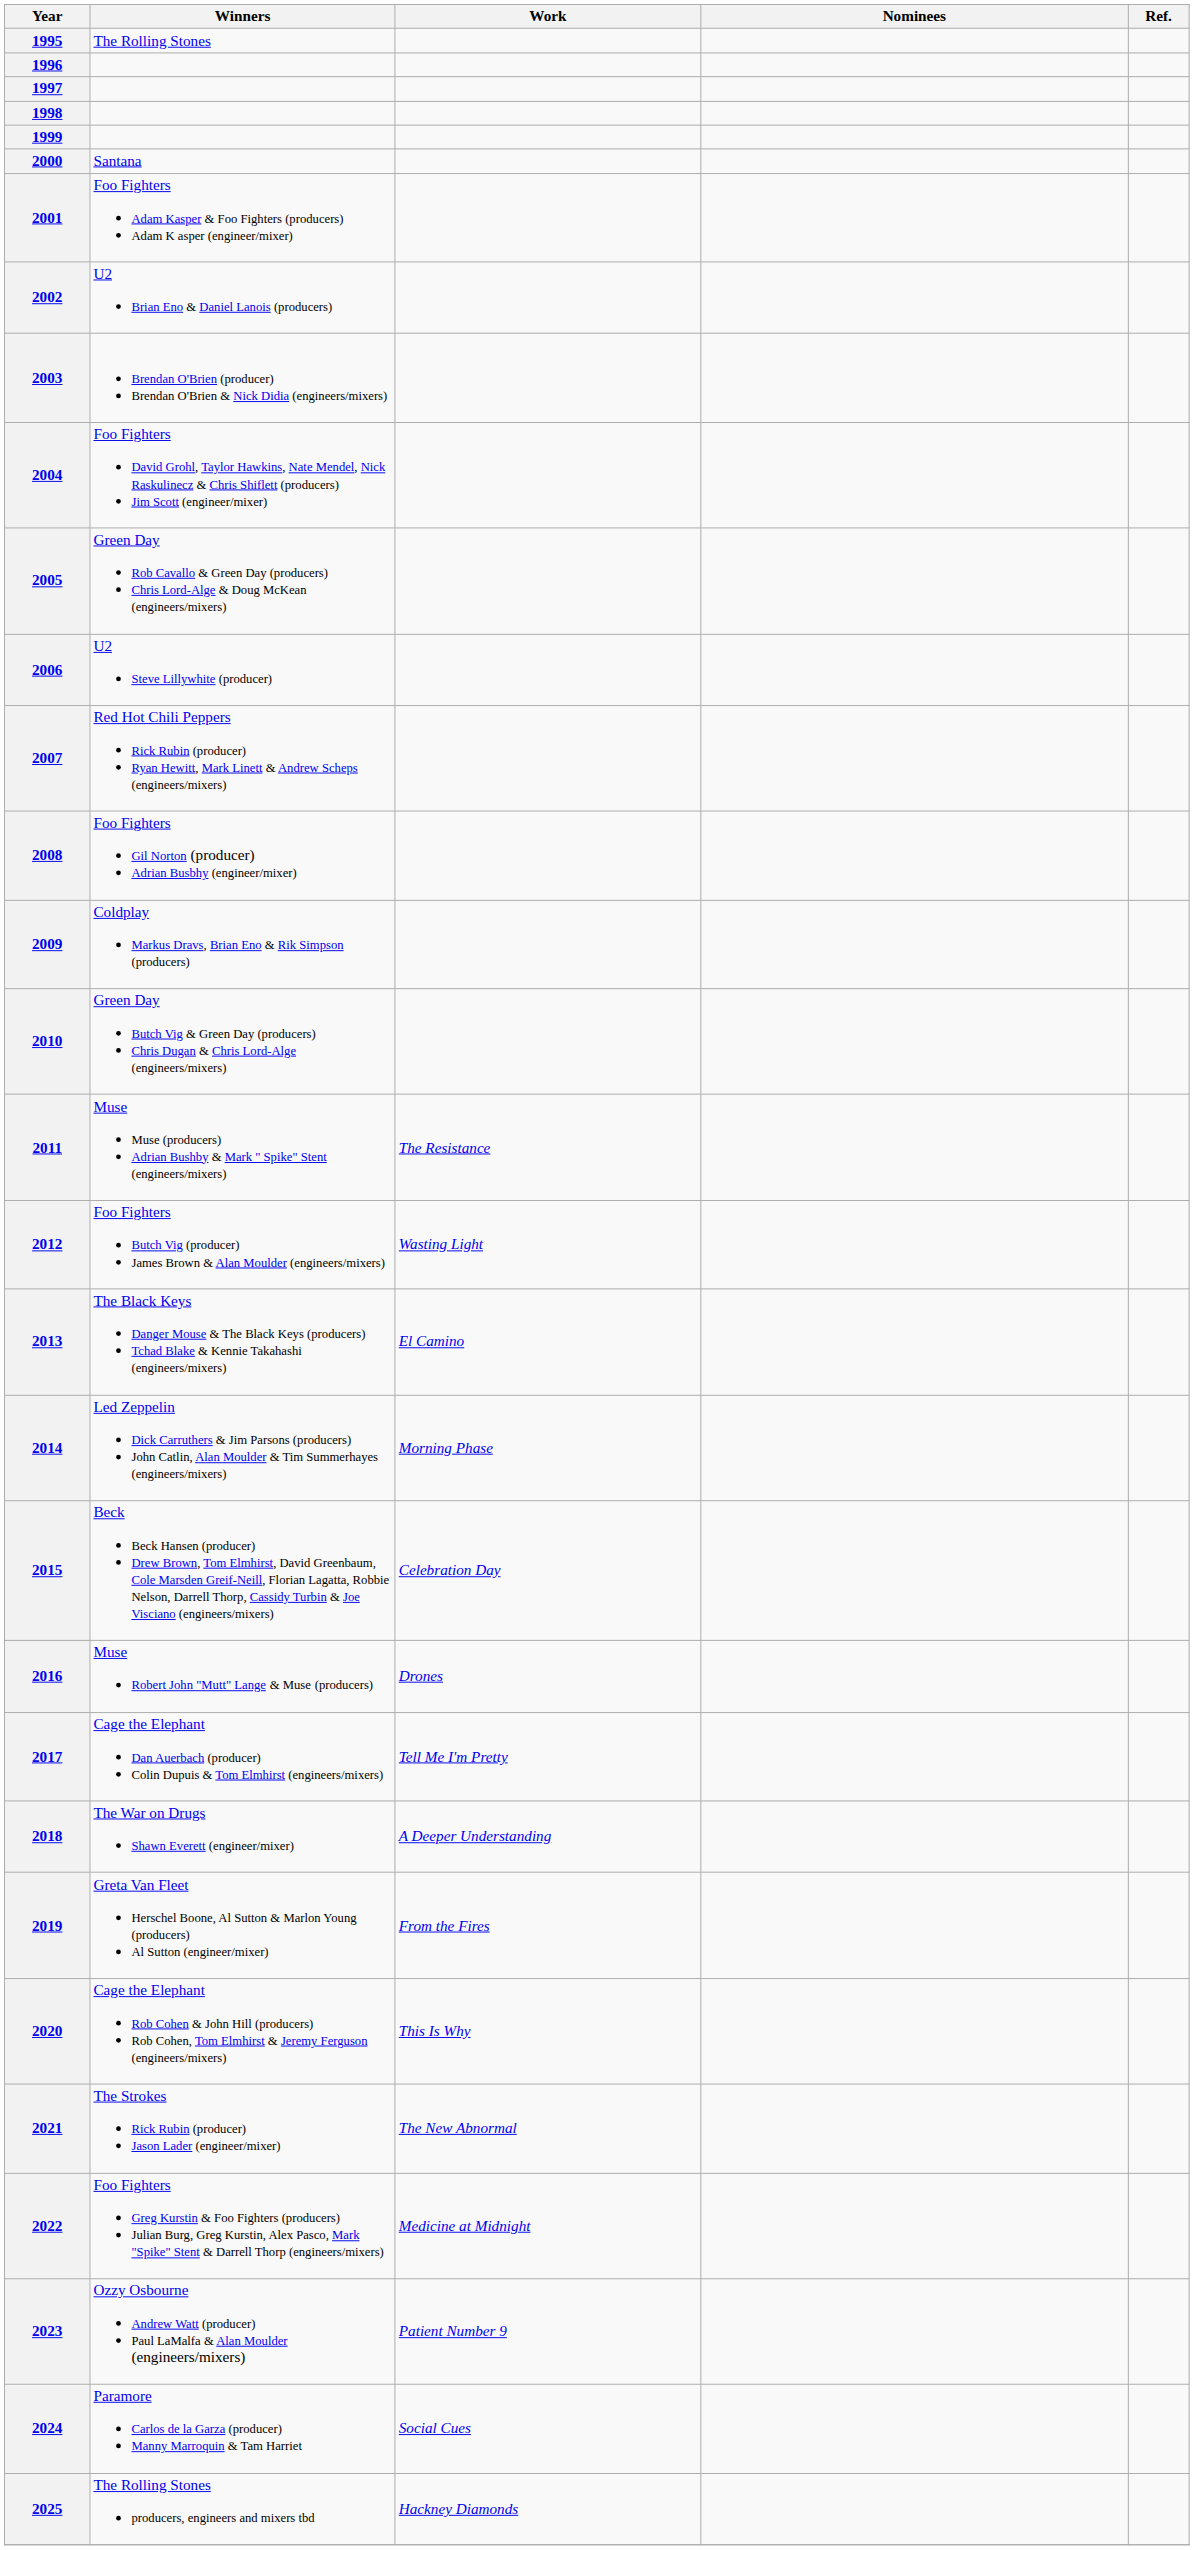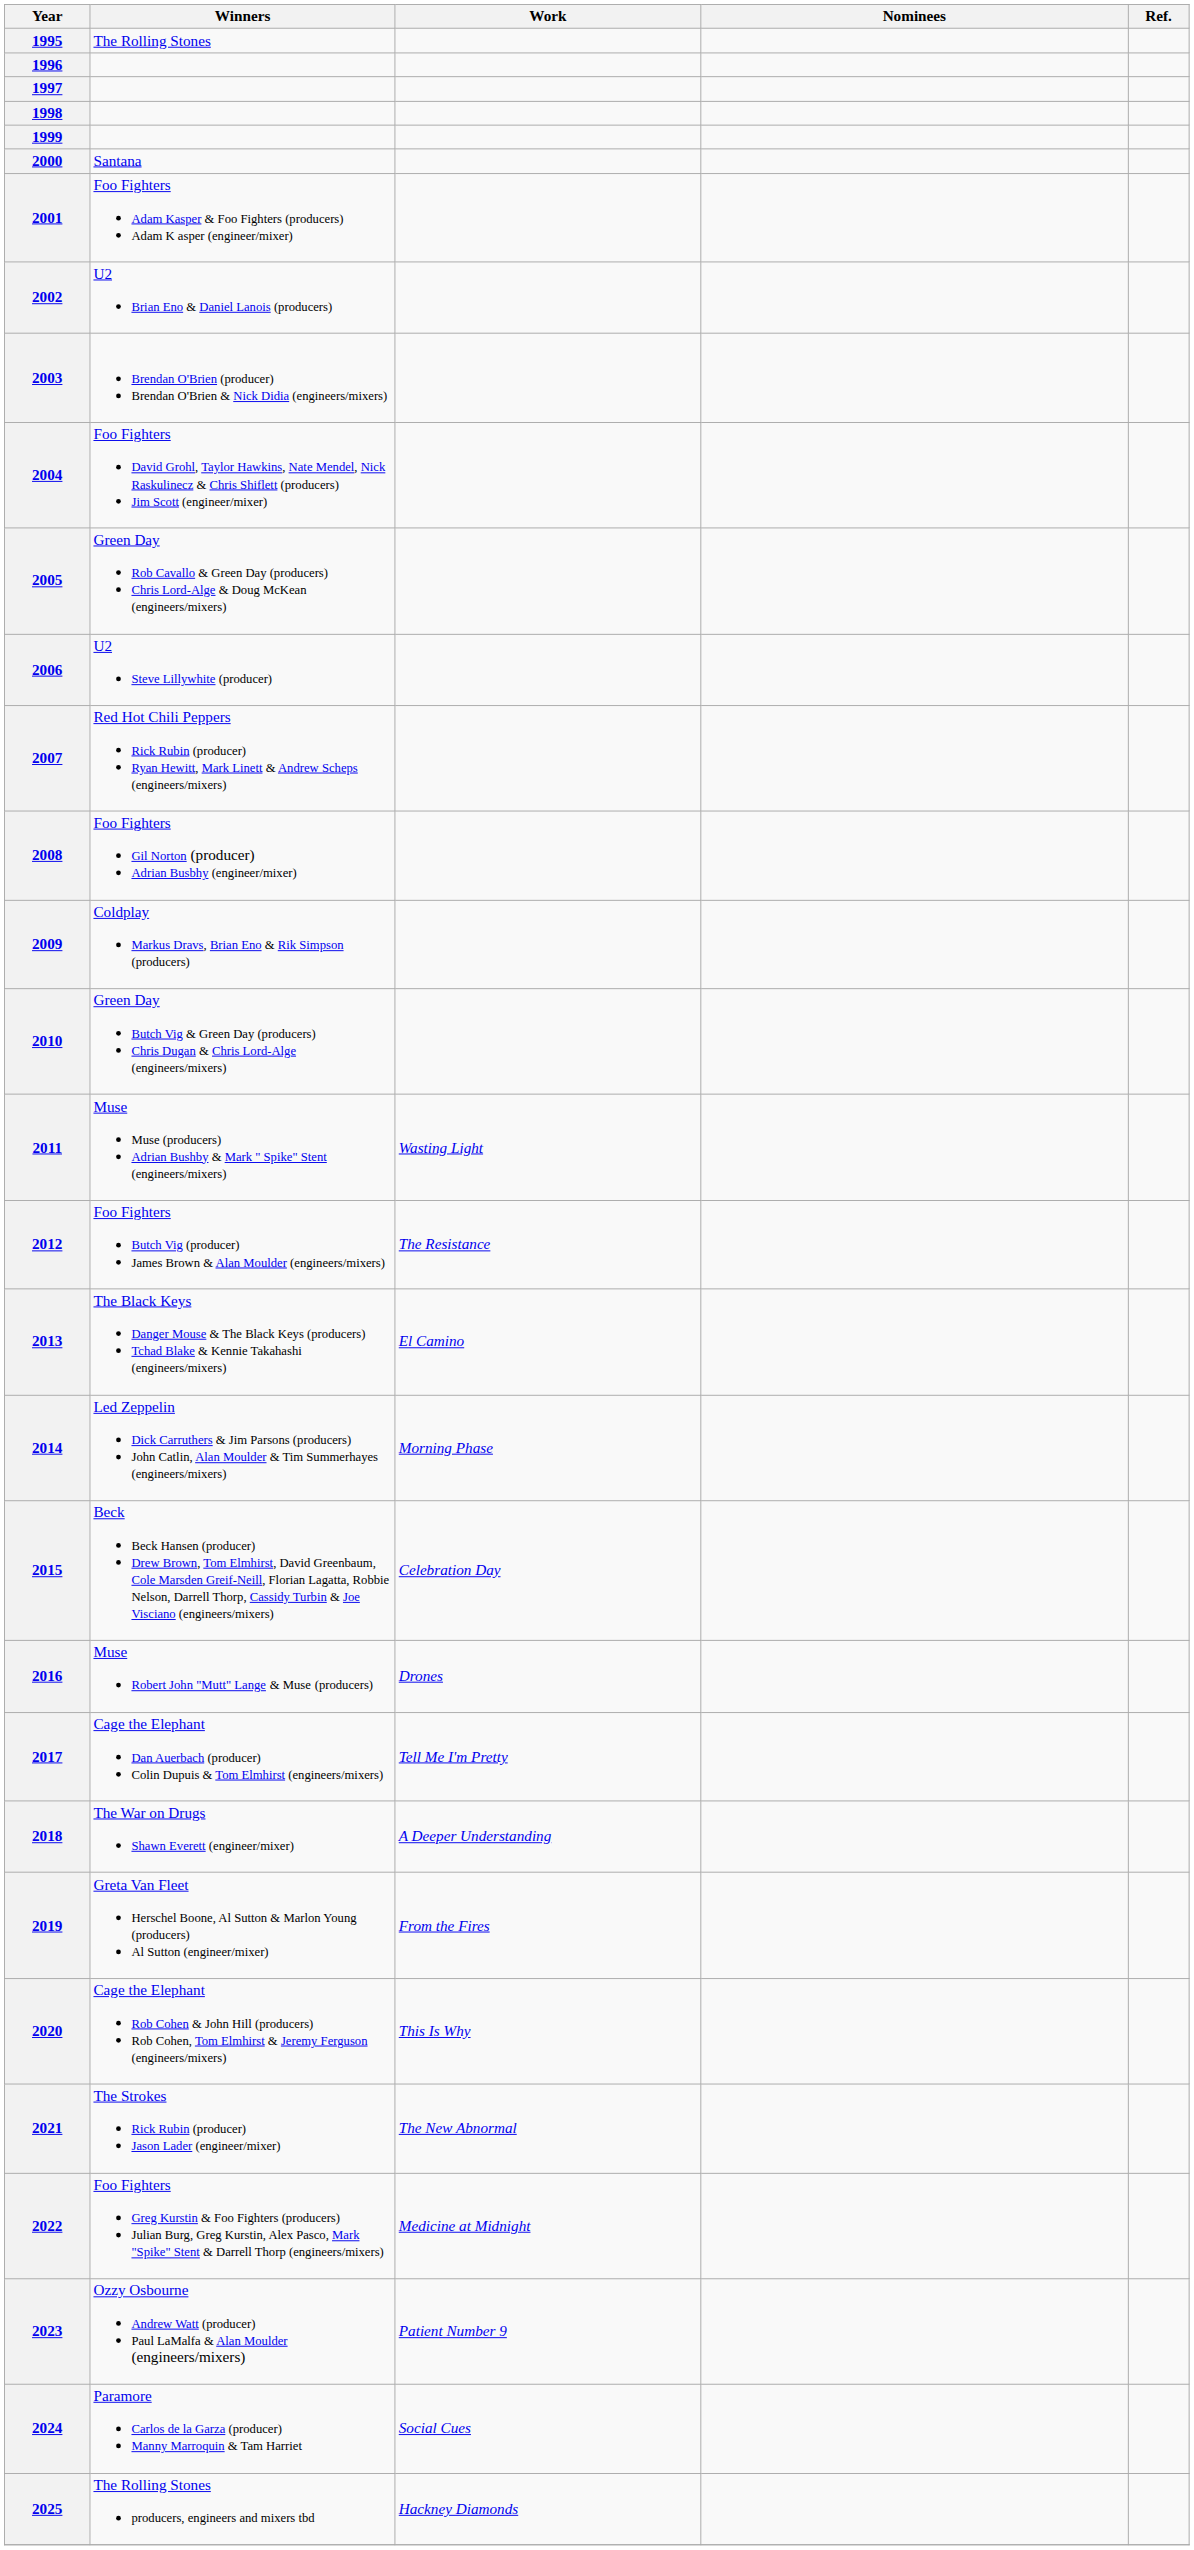2011 | Work: The Resistance -> Wasting Light
2012 | Work: Wasting Light -> The Resistance
